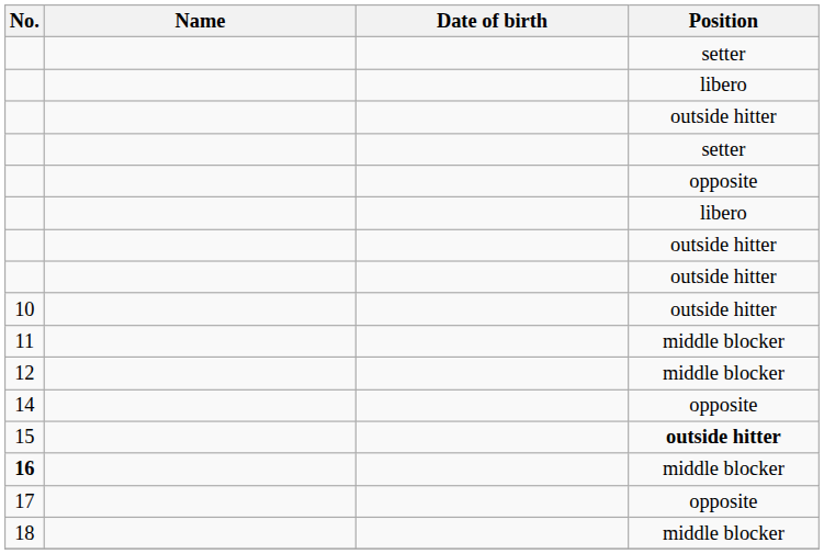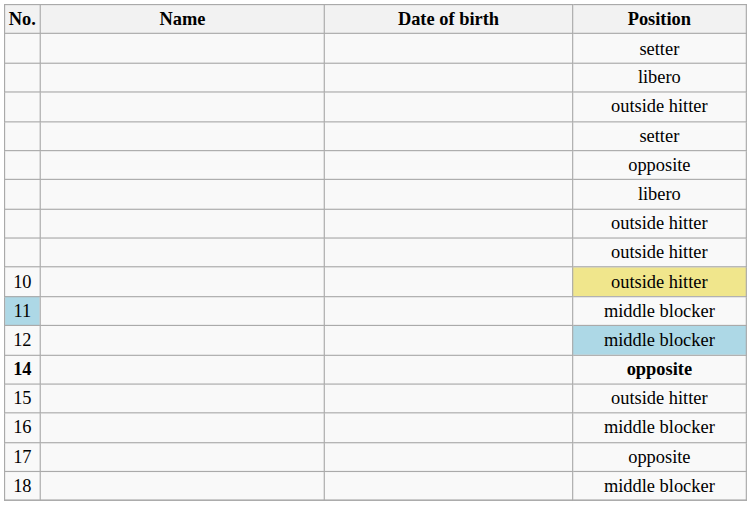10 | Position: no background -> khaki background
11 | No.: no background -> lightblue background
12 | Position: no background -> lightblue background
14 | No.: normal -> bold
14 | Position: normal -> bold
15 | Position: bold -> normal
16 | No.: bold -> normal
